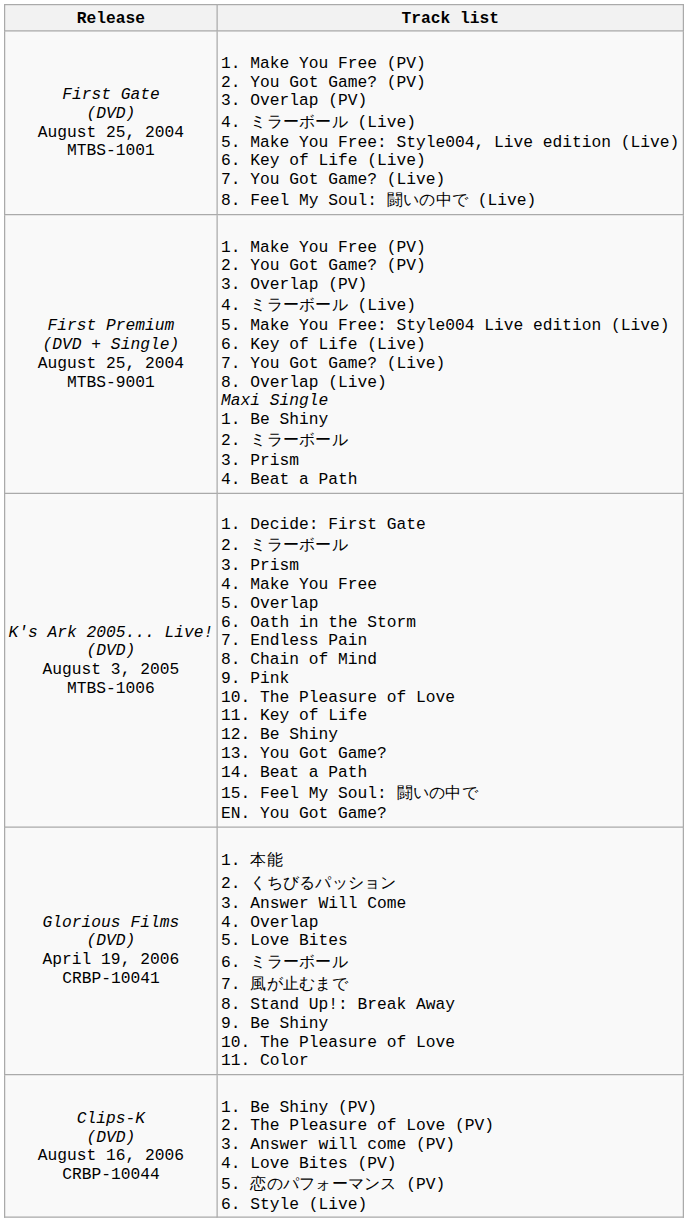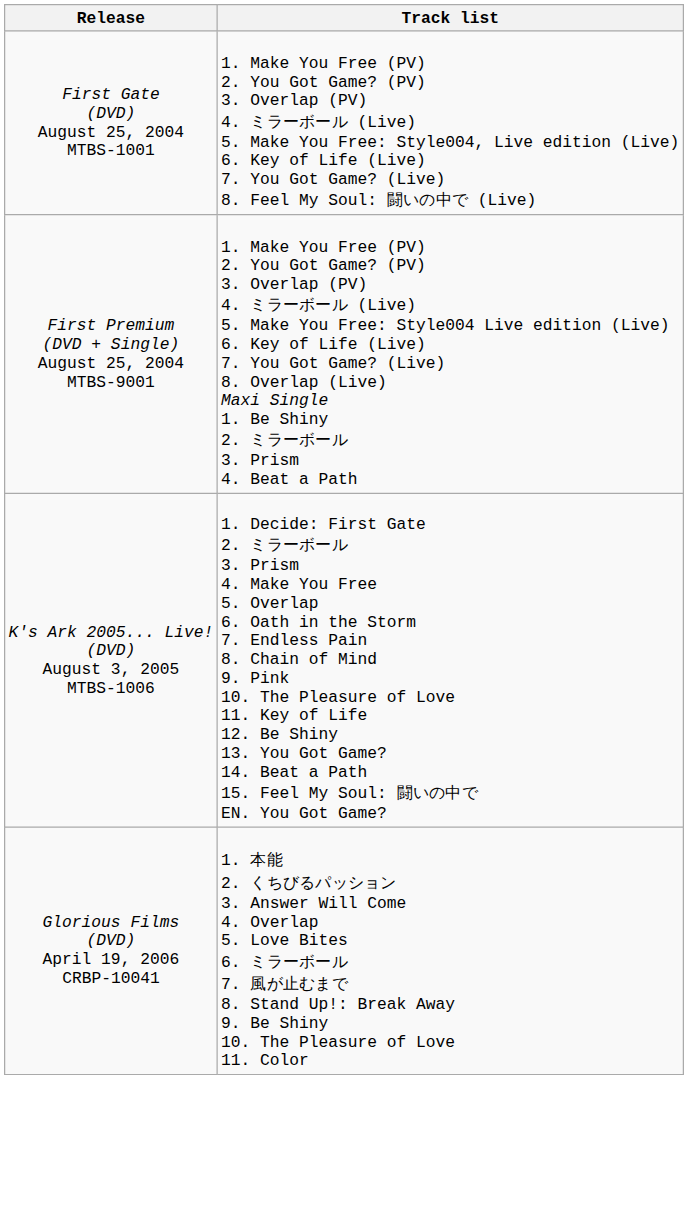- row: Clips-K (DVD) August 16, 2006 CRBP-10044 | 1. Be Shiny (PV) 2. The Pleasure of Love (PV) 3. Answer will come (PV) 4. Love Bites (PV) 5. 恋のパフォーマンス (PV) 6. Style (Live)
